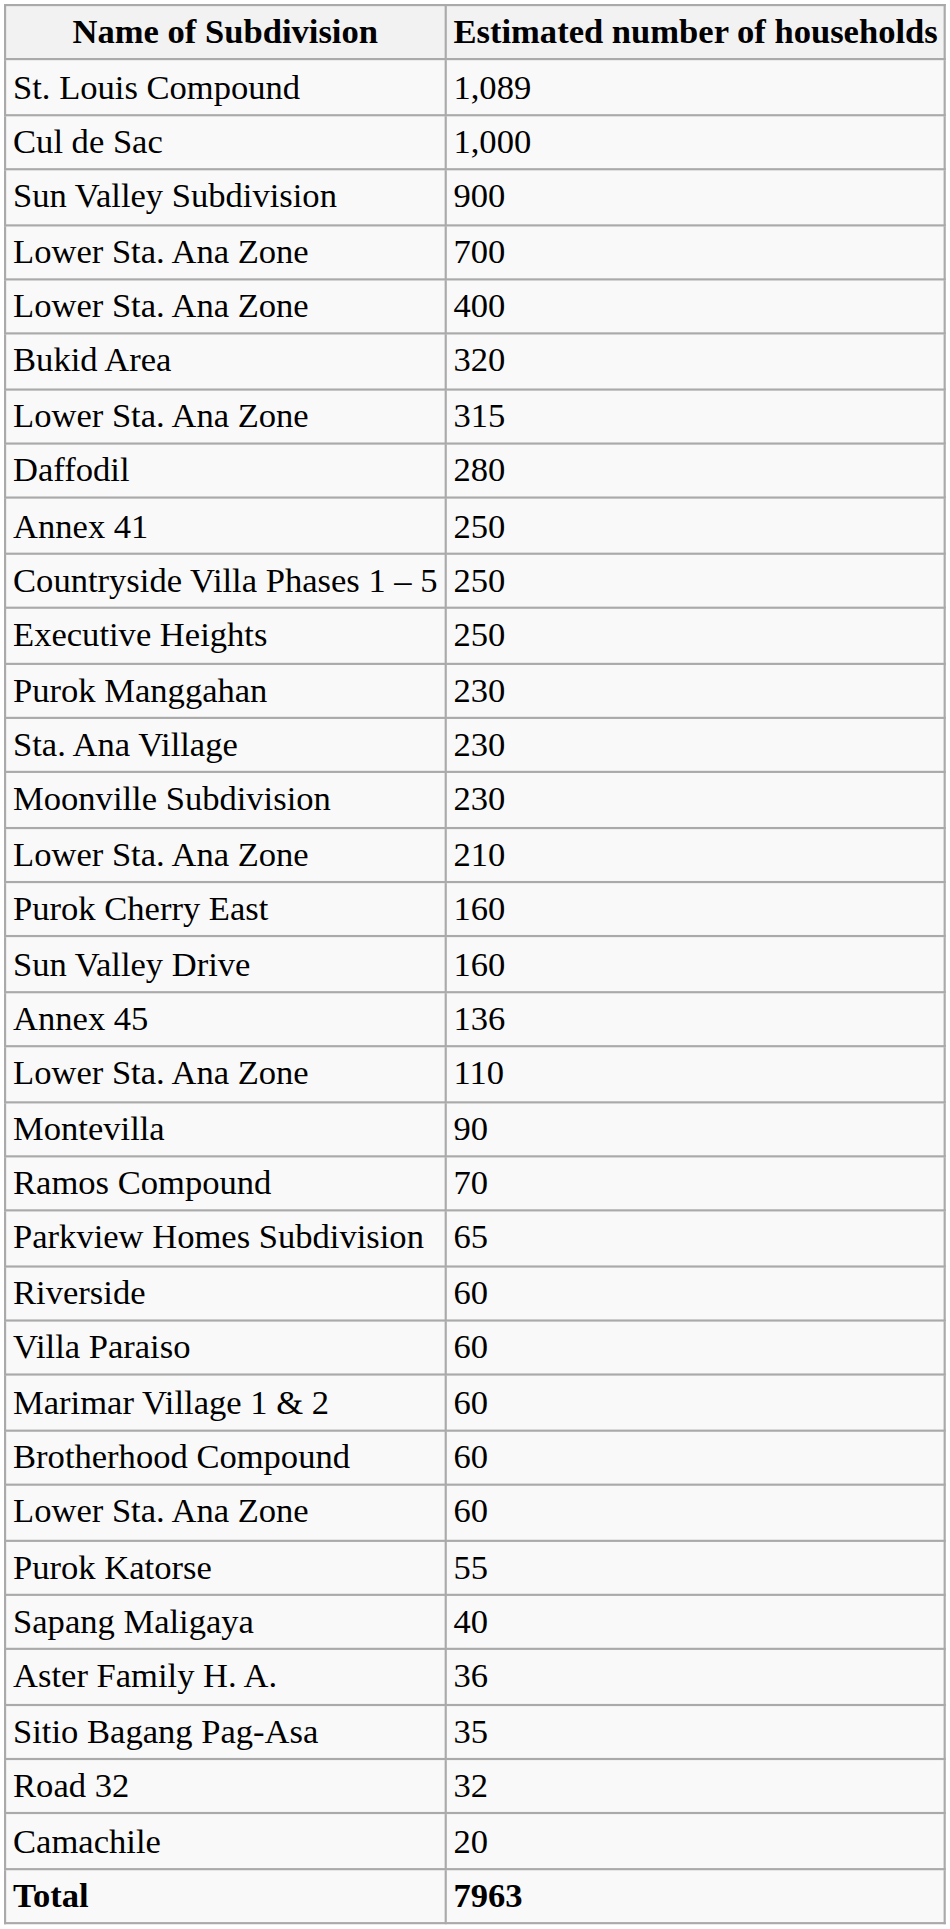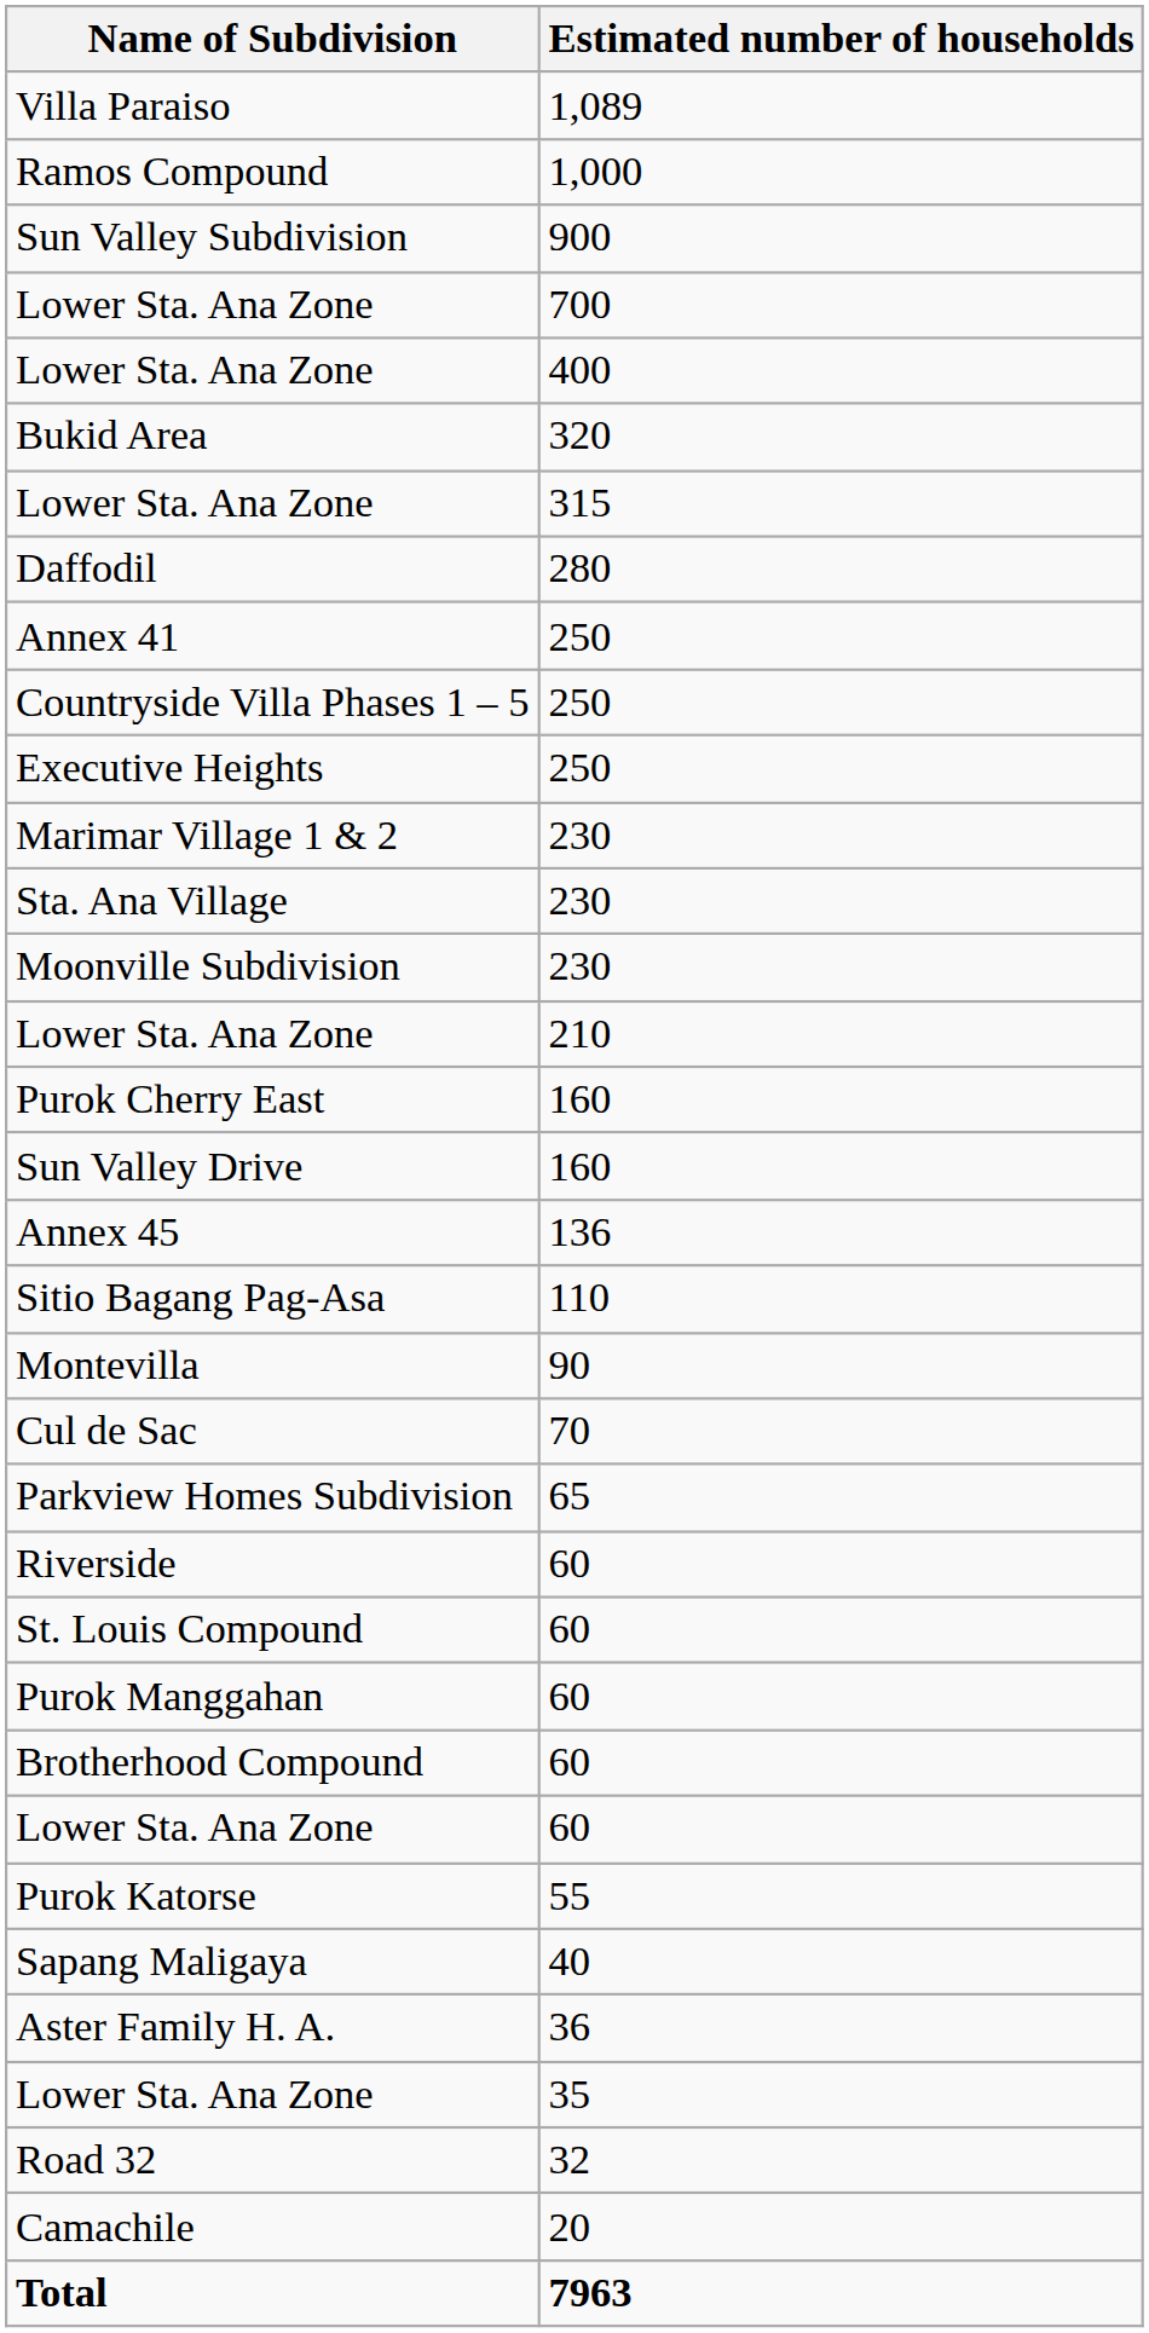row 2 | Name of Subdivision: St. Louis Compound -> Villa Paraiso
row 3 | Name of Subdivision: Cul de Sac -> Ramos Compound
row 13 | Name of Subdivision: Purok Manggahan -> Marimar Village 1 & 2
row 20 | Name of Subdivision: Lower Sta. Ana Zone -> Sitio Bagang Pag-Asa
row 22 | Name of Subdivision: Ramos Compound -> Cul de Sac
row 25 | Name of Subdivision: Villa Paraiso -> St. Louis Compound
row 26 | Name of Subdivision: Marimar Village 1 & 2 -> Purok Manggahan
row 32 | Name of Subdivision: Sitio Bagang Pag-Asa -> Lower Sta. Ana Zone
